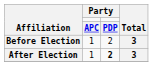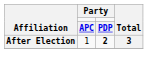- row: Before Election | 1 | 2 | 3
